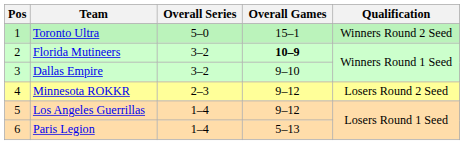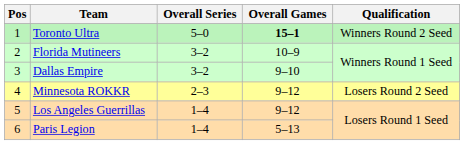Toronto Ultra | Overall Games: normal -> bold
Florida Mutineers | Overall Games: bold -> normal
